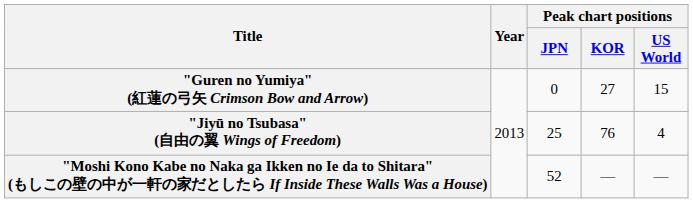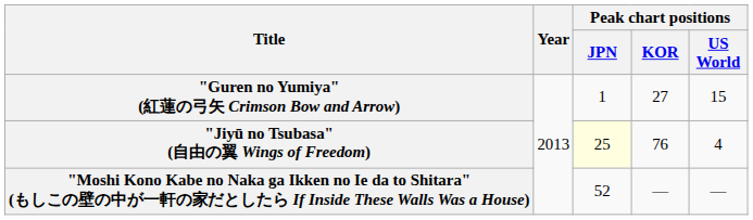"Guren no Yumiya" (紅蓮の弓矢 Crimson Bow and Arrow) | Peak chart positions / JPN: 0 -> 1
"Jiyū no Tsubasa" (自由の翼 Wings of Freedom) | Peak chart positions / JPN: no background -> lightyellow background
